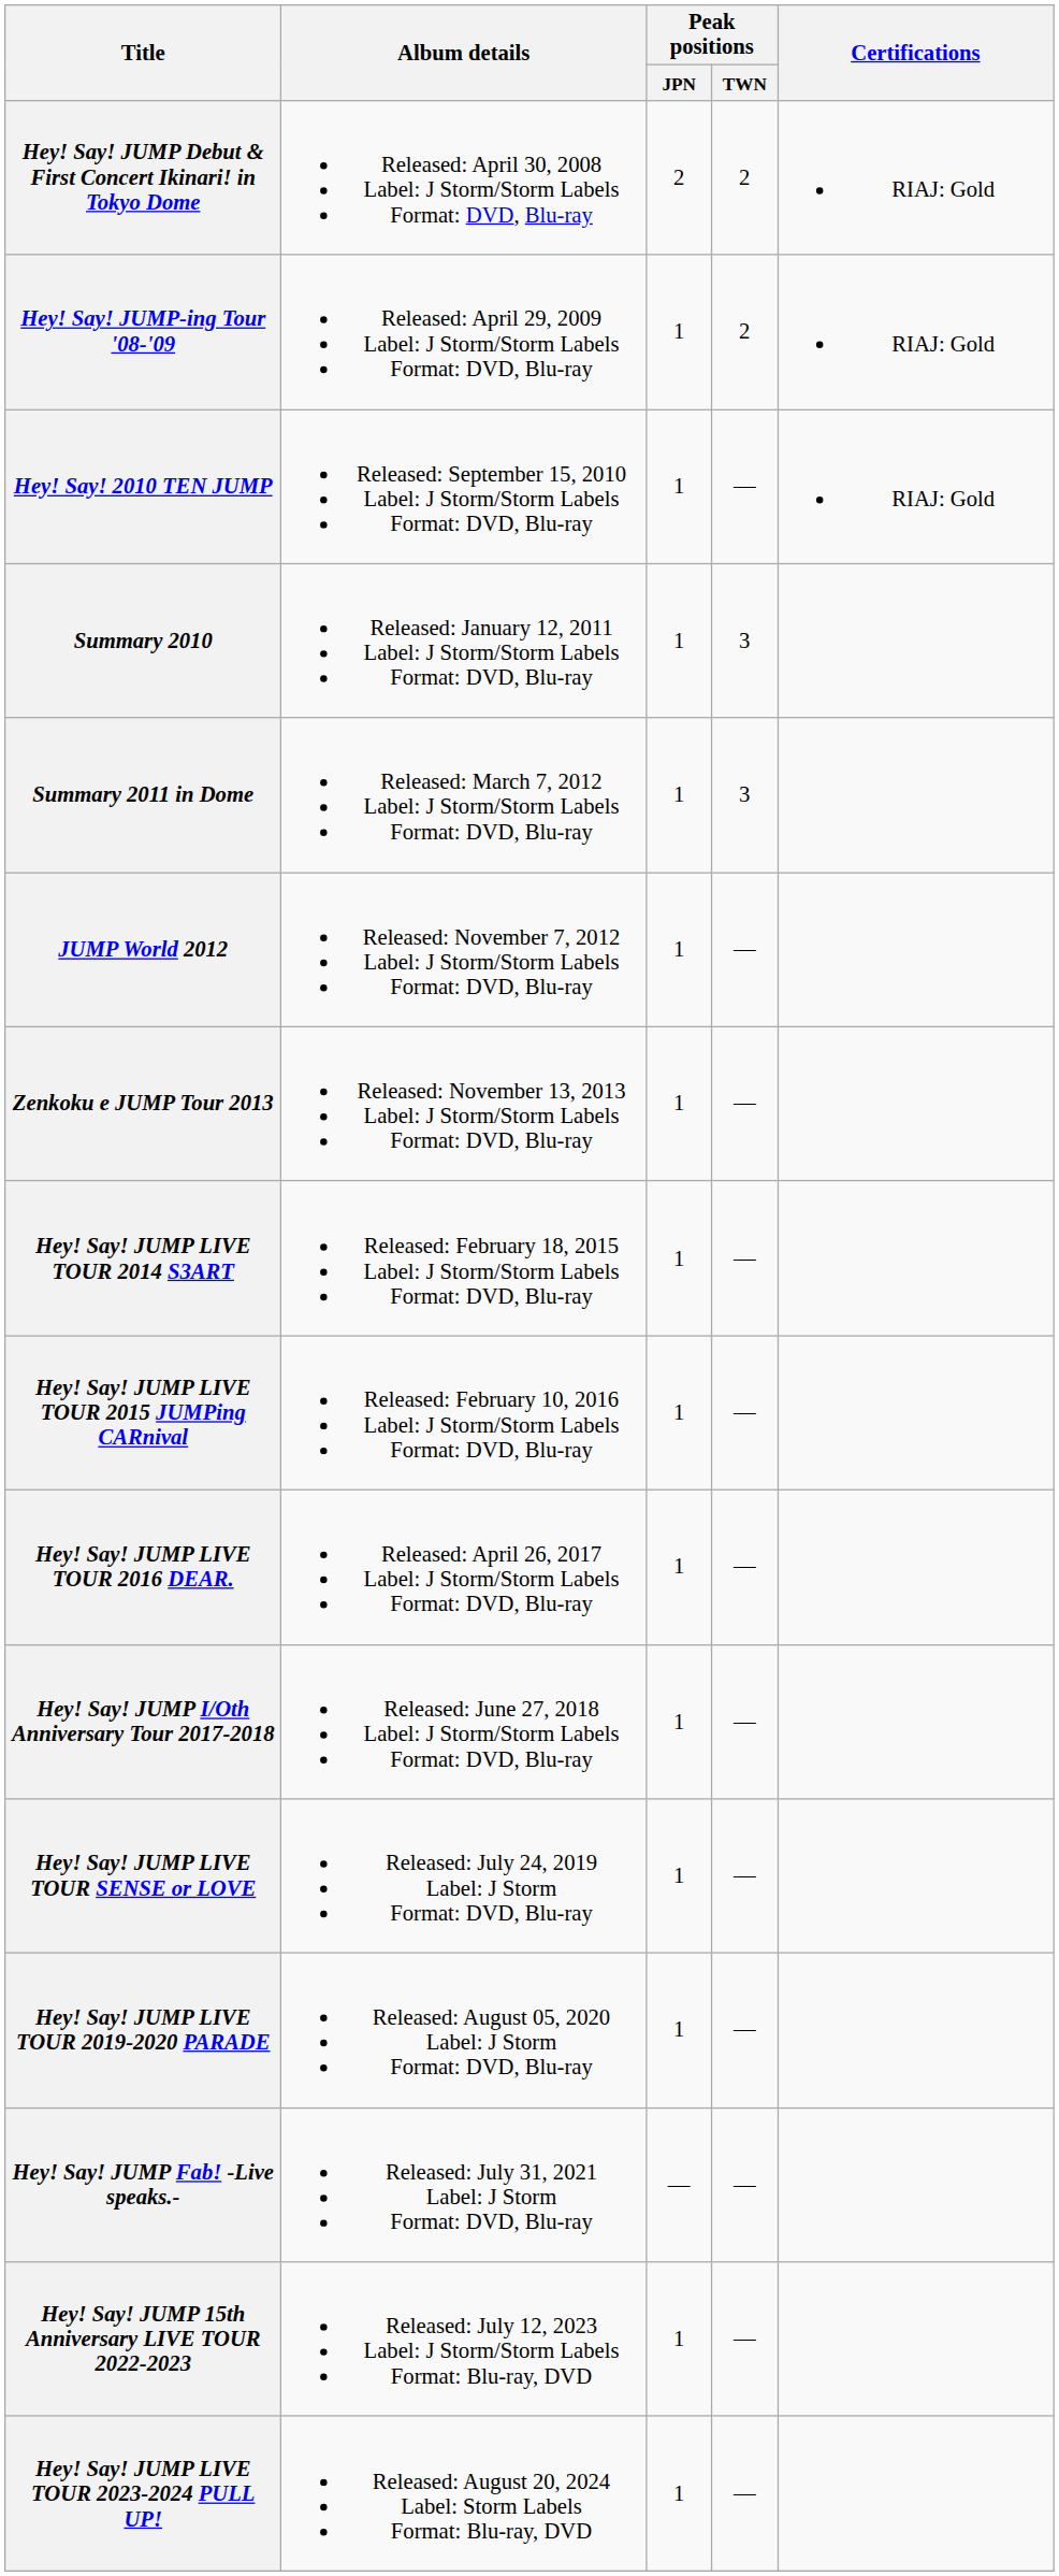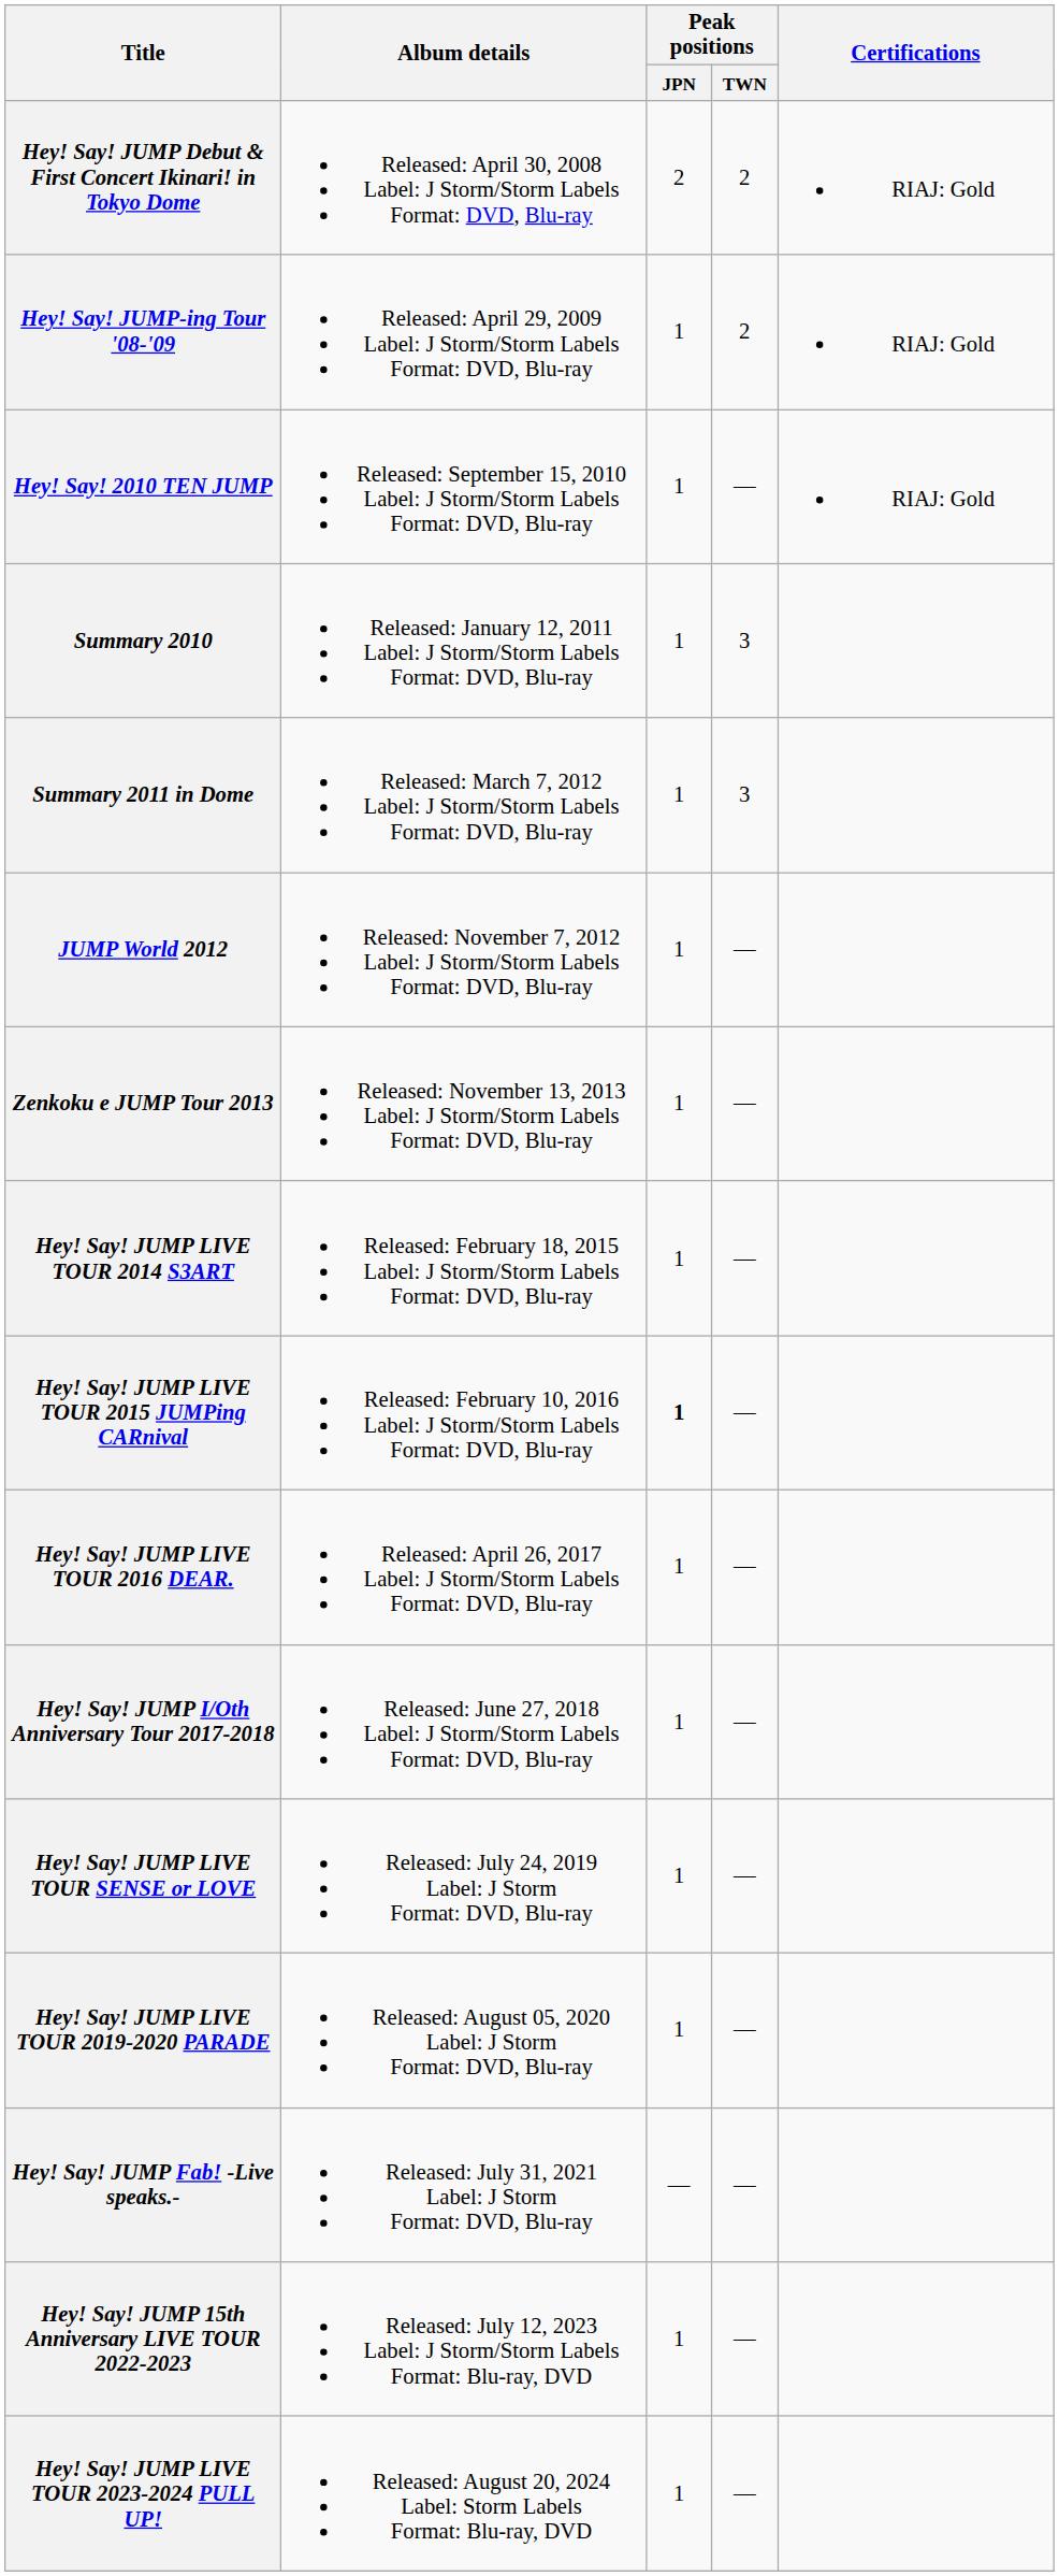Hey! Say! JUMP LIVE TOUR 2015 JUMPing CARnival | Peak positions / JPN: normal -> bold
